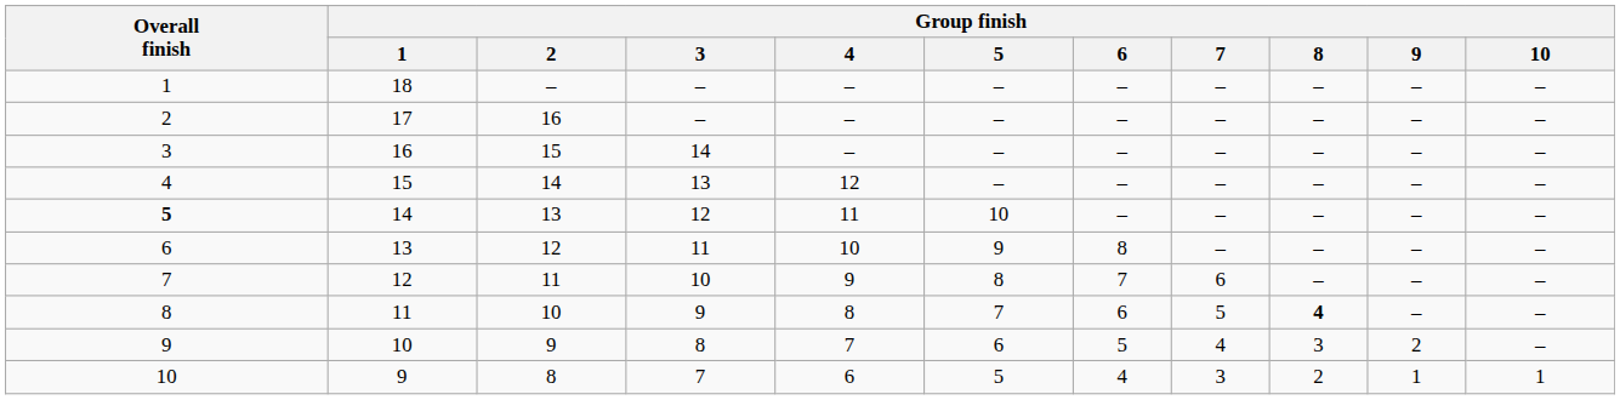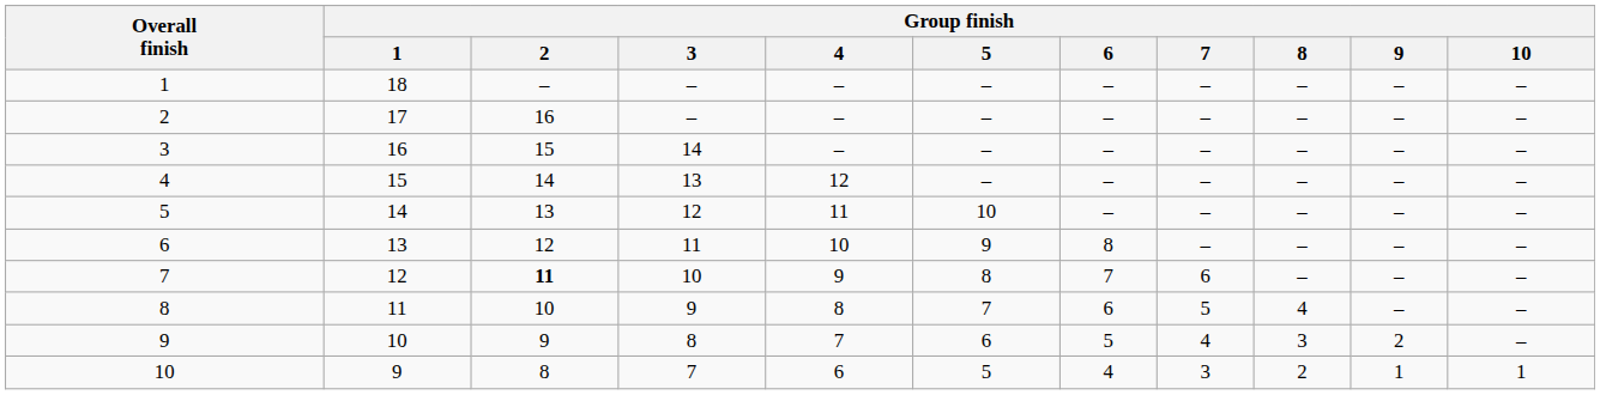row 7 | Overall finish: bold -> normal
row 9 | Group finish / 2: normal -> bold
row 10 | Group finish / 8: bold -> normal
